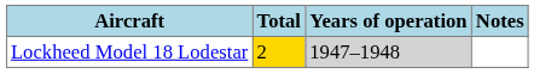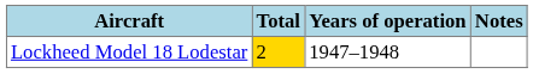Lockheed Model 18 Lodestar | Years of operation: lightgrey background -> no background
